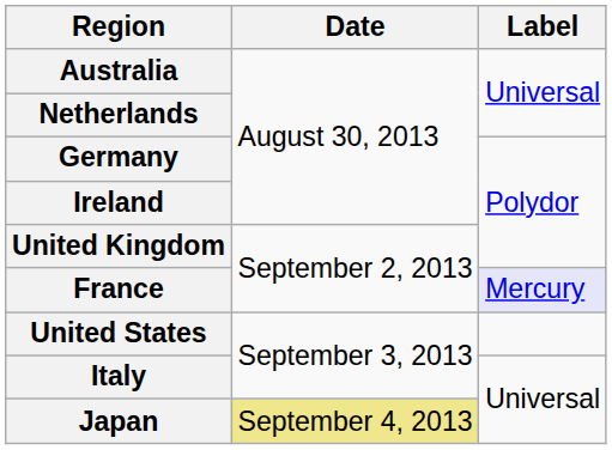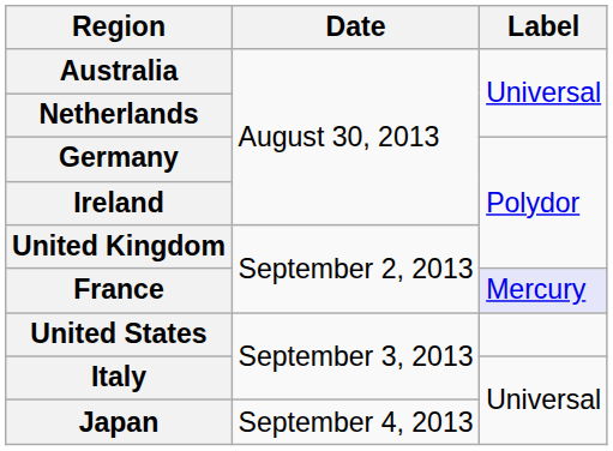Japan | Date: khaki background -> no background
